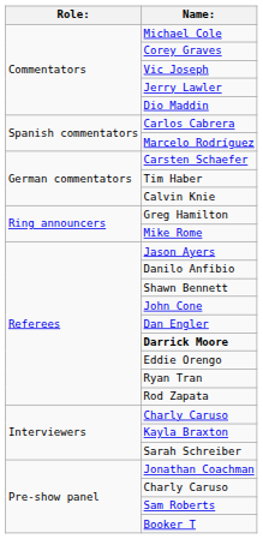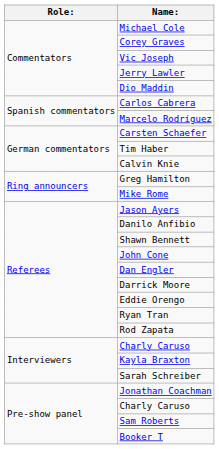row 19 | Name:: bold -> normal
